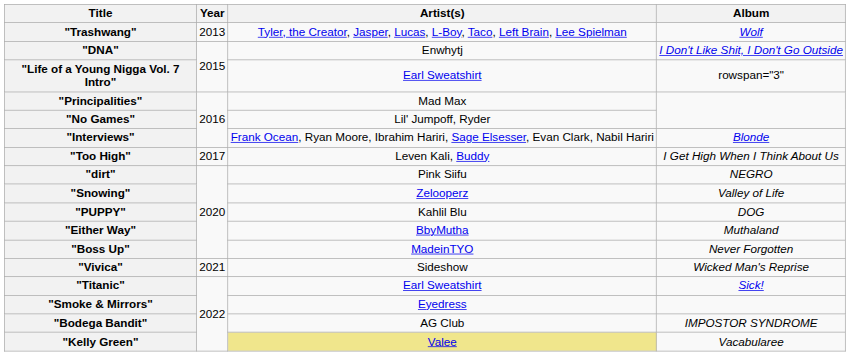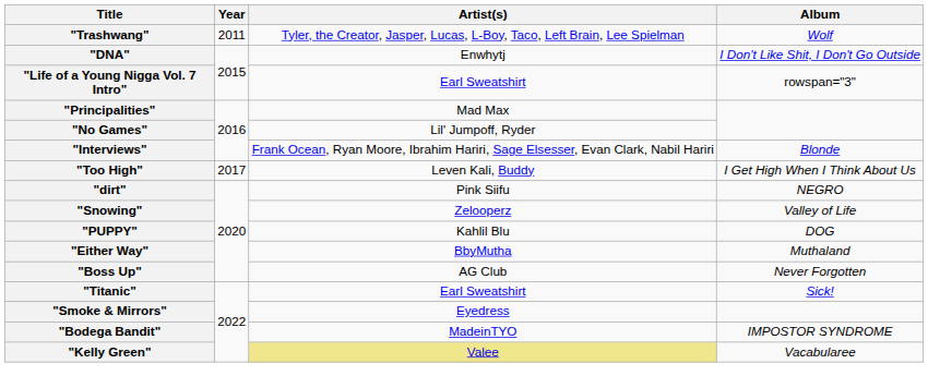"Trashwang" | Year: 2013 -> 2011
"Boss Up" | Artist(s): MadeinTYO -> AG Club
- row: "Vivica" | 2021 | Sideshow | Wicked Man's Reprise
"Bodega Bandit" | Artist(s): AG Club -> MadeinTYO
